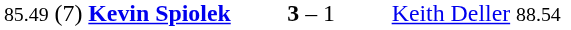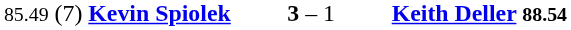85.49 (7) Kevin Spiolek | column 3: normal -> bold
